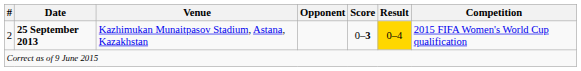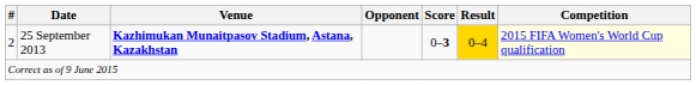2 | Date: bold -> normal
2 | Venue: normal -> bold
2 | Competition: no background -> lightyellow background
